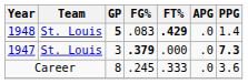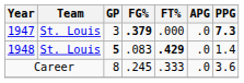rows swapped: 1947 <-> 1948
